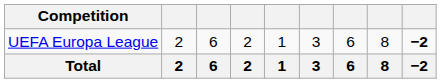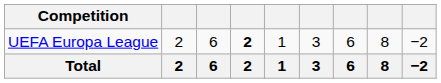UEFA Europa League | column 4: normal -> bold
UEFA Europa League | column 9: bold -> normal
